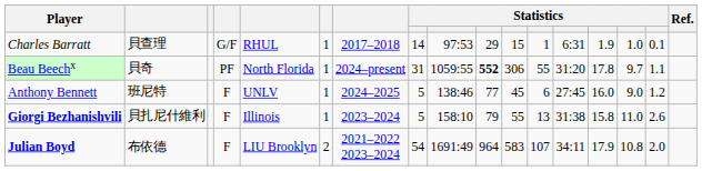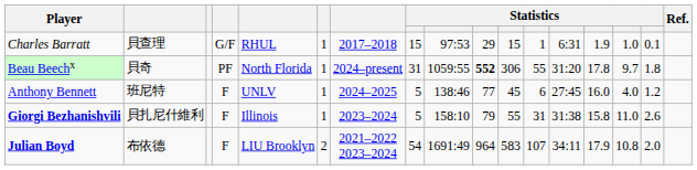Charles Barratt | column 8: 14 -> 15
Beau Beechx | column 16: 1.1 -> 1.8
Anthony Bennett | column 15: 9.0 -> 4.0
Giorgi Bezhanishvili | column 12: 13 -> 31
